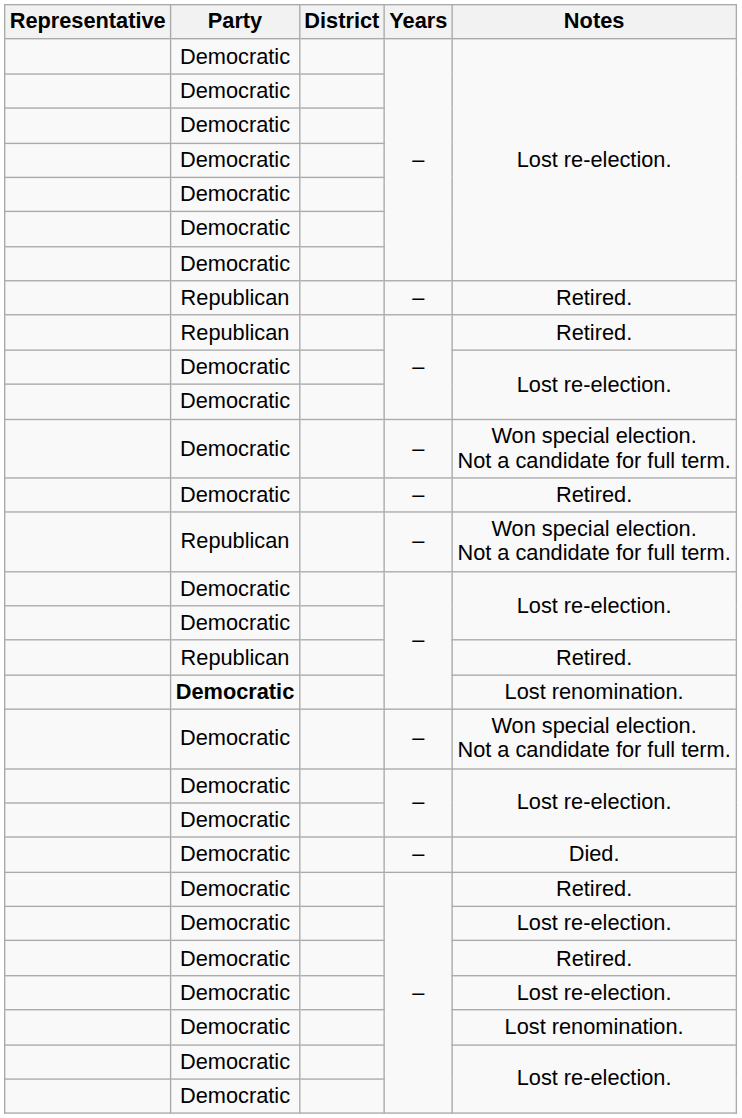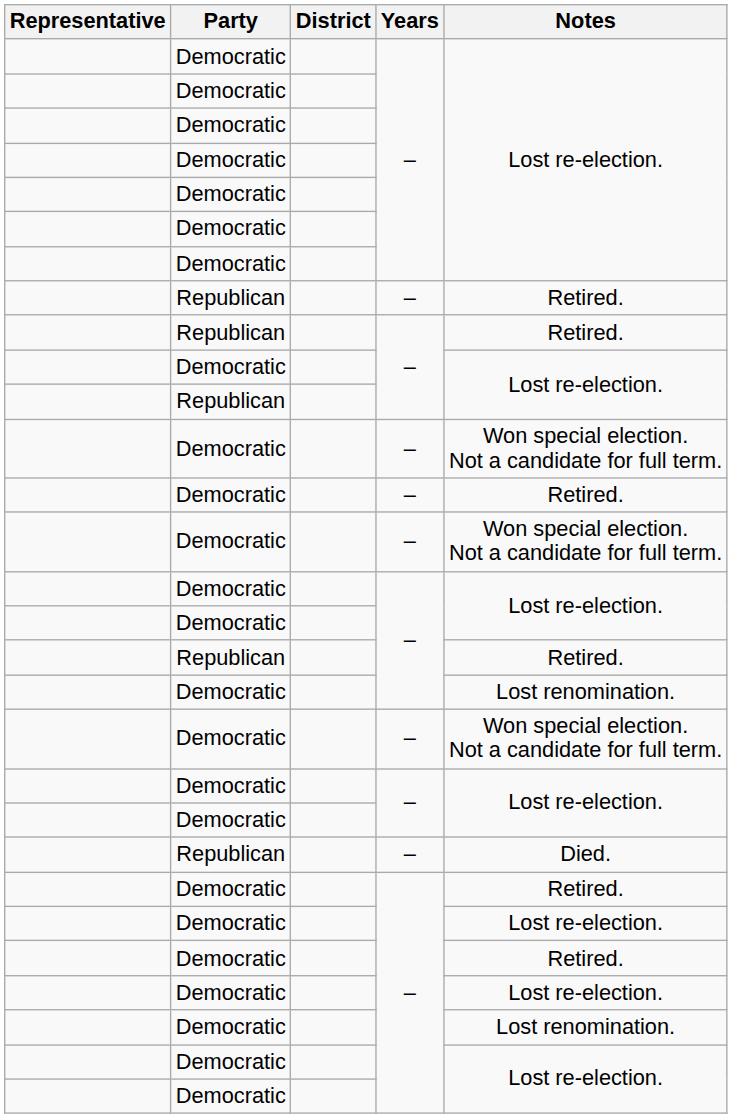row 12 | Party: Democratic -> Republican
row 15 | Party: Republican -> Democratic
row 19 | Party: bold -> normal
row 23 | Party: Democratic -> Republican
